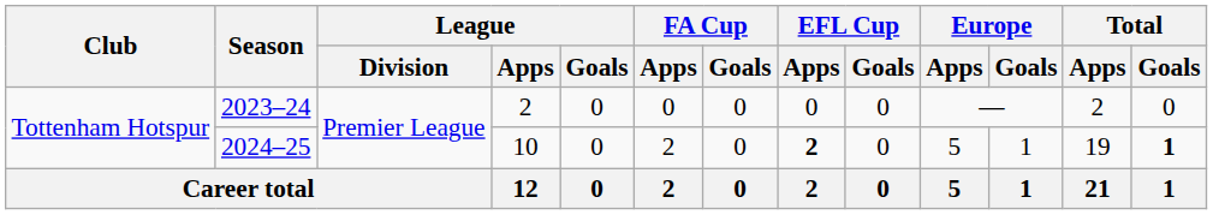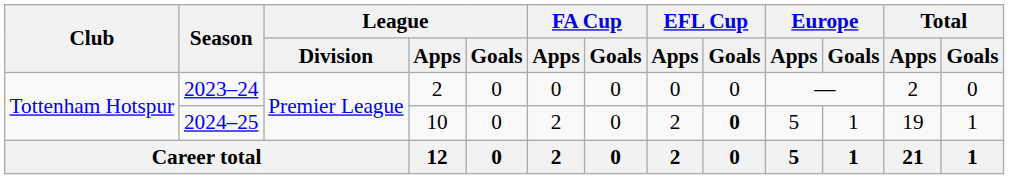2024–25 | EFL Cup / Apps: bold -> normal
2024–25 | EFL Cup / Goals: normal -> bold
2024–25 | Total / Goals: bold -> normal
